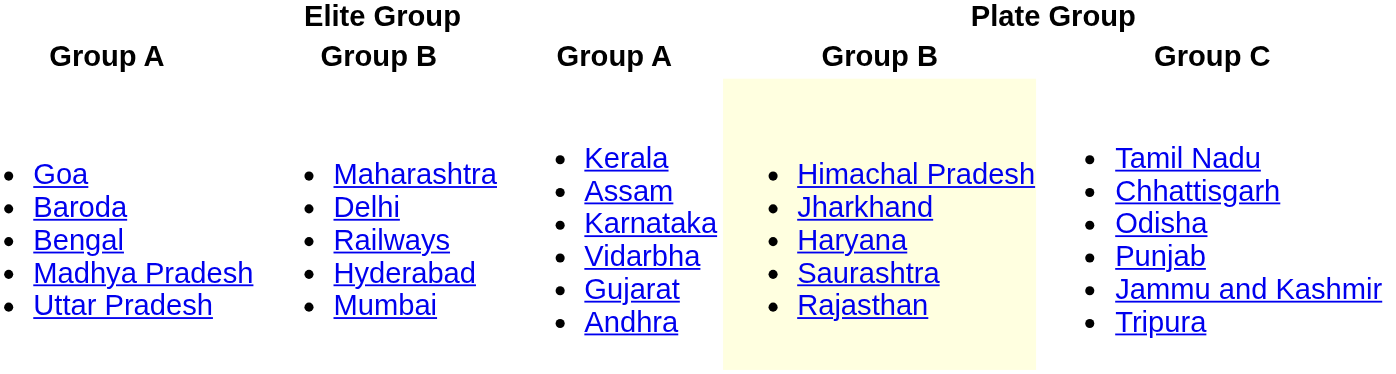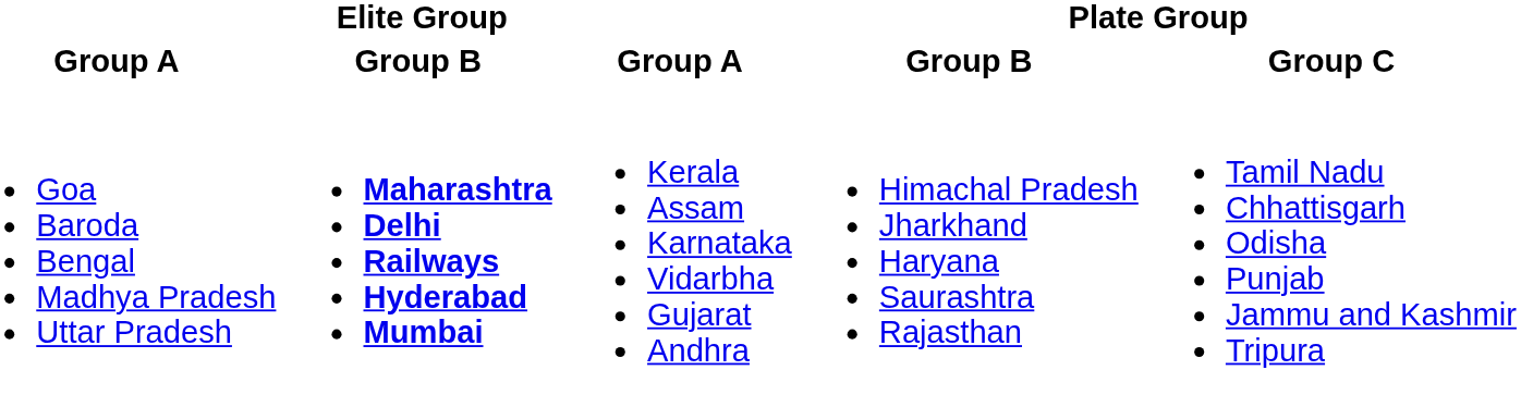Goa Baroda Bengal Madhya Pradesh Uttar Pradesh | Elite Group / Group B: normal -> bold
Goa Baroda Bengal Madhya Pradesh Uttar Pradesh | Plate Group / Group B: lightyellow background -> no background
